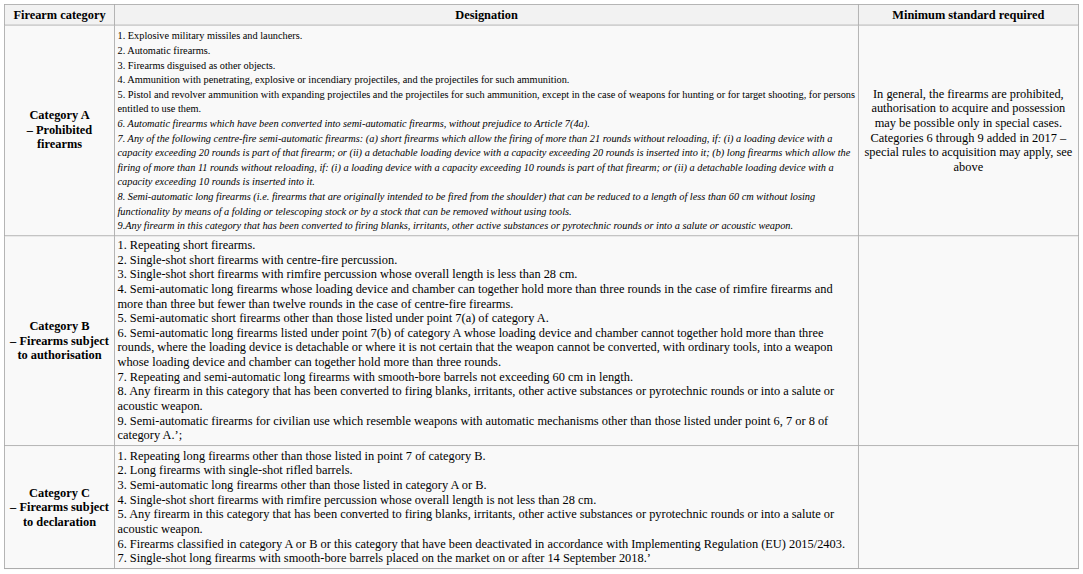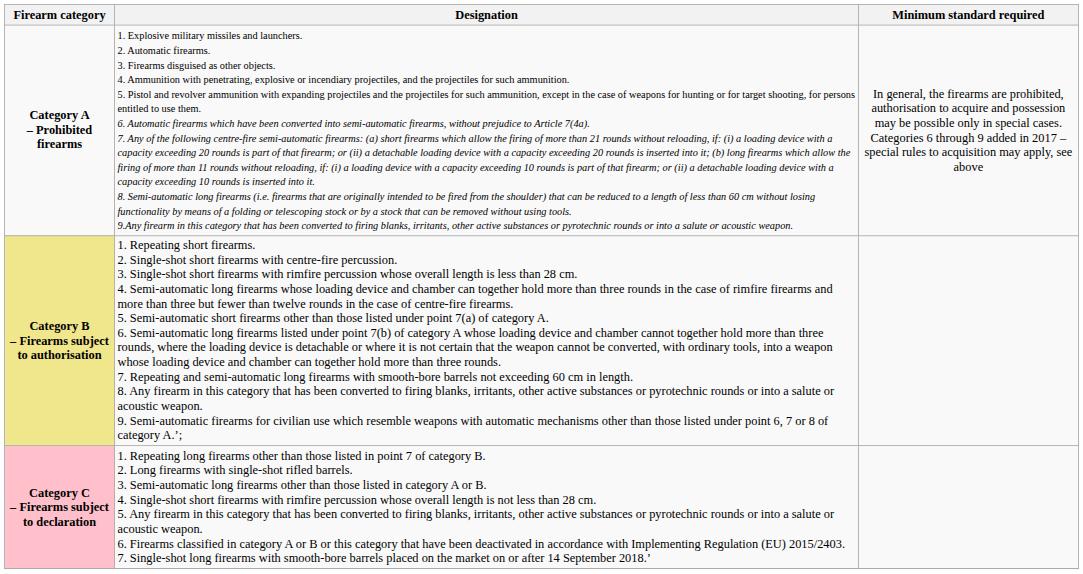Category B – Firearms subject to authorisation | Firearm category: no background -> khaki background
Category C – Firearms subject to declaration | Firearm category: no background -> pink background
